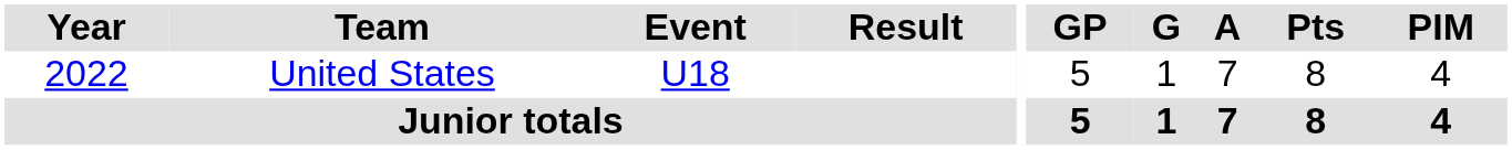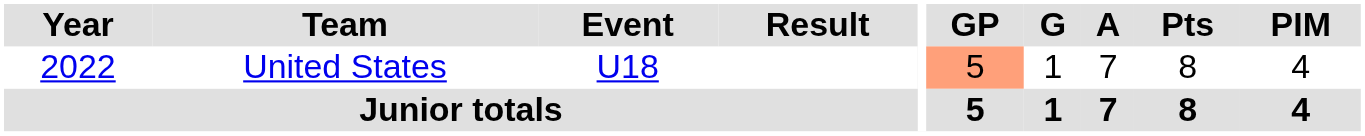United States | GP: no background -> lightsalmon background
